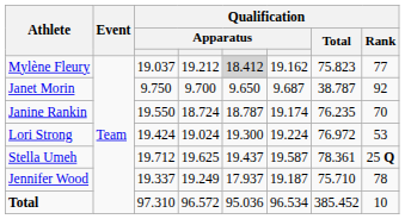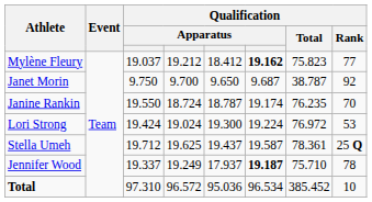Mylène Fleury | column 5: lightgrey background -> no background
Mylène Fleury | column 6: normal -> bold
Jennifer Wood | column 6: normal -> bold
